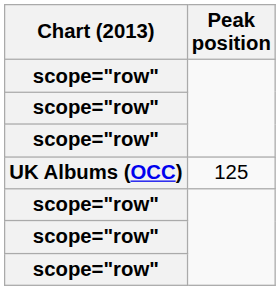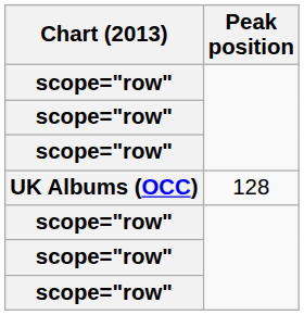UK Albums (OCC) | Peak position: 125 -> 128
